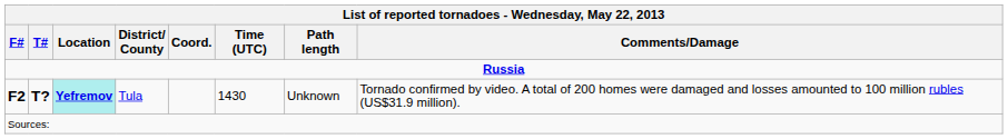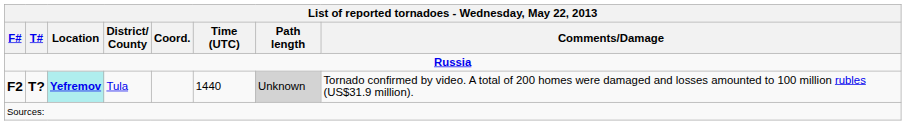F2 | Time (UTC): 1430 -> 1440
F2 | Path length: no background -> lightgrey background
